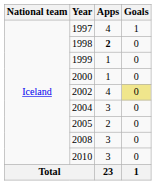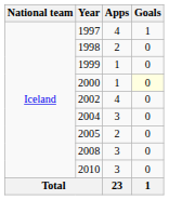1998 | Apps: bold -> normal
2000 | Goals: no background -> lightyellow background
2002 | Goals: khaki background -> no background
